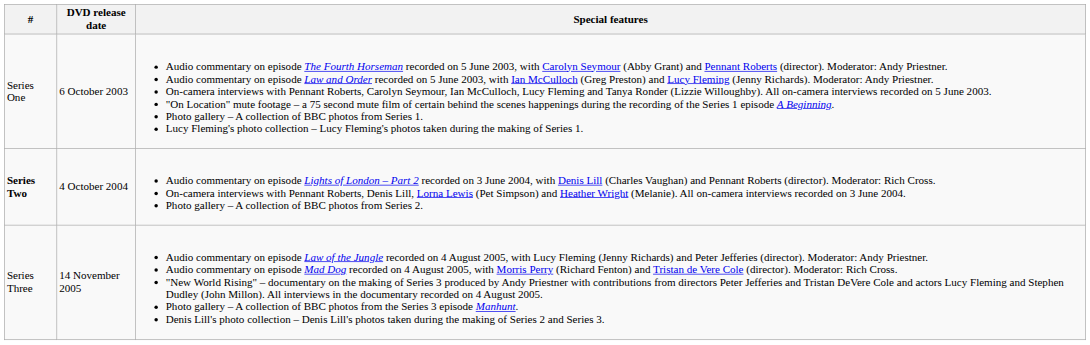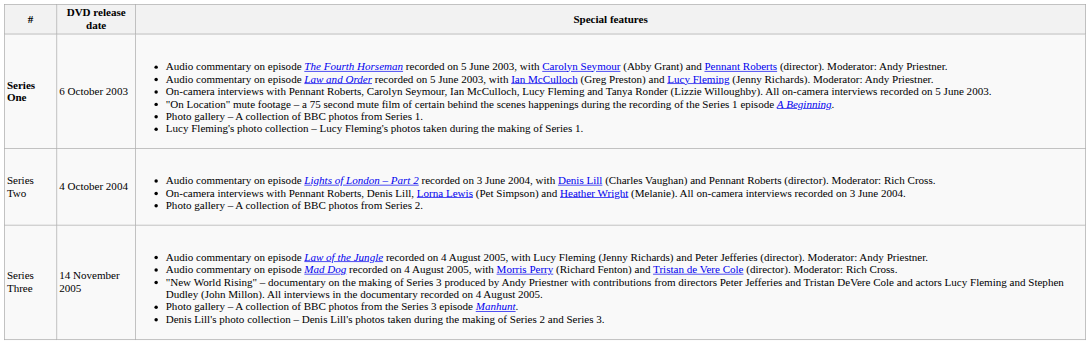row 2 | #: normal -> bold
row 3 | #: bold -> normal
